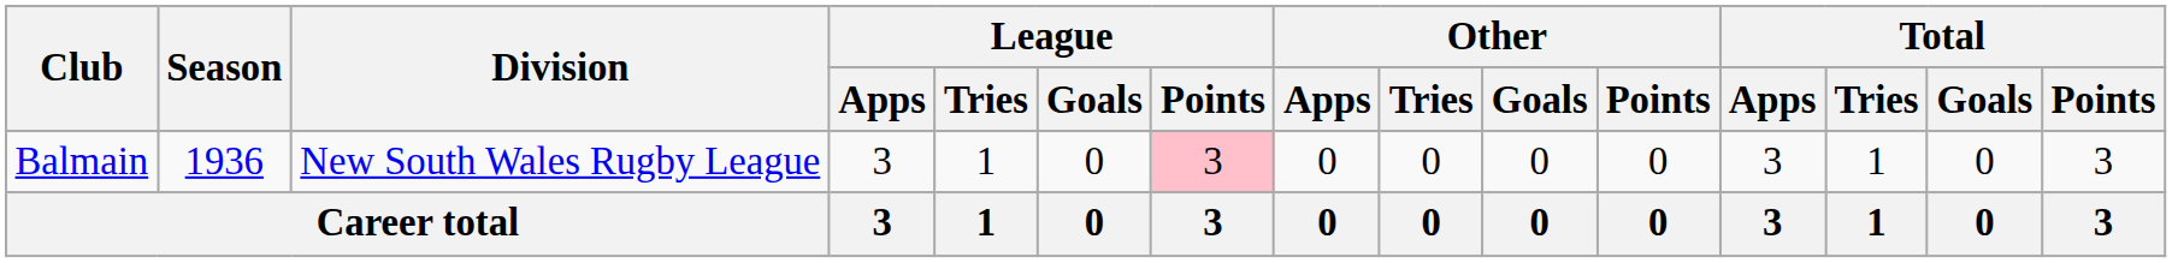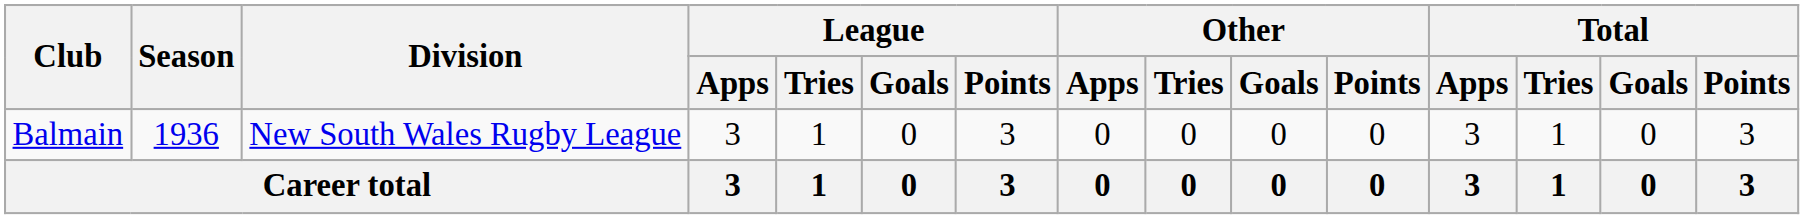Balmain | League / Points: pink background -> no background
